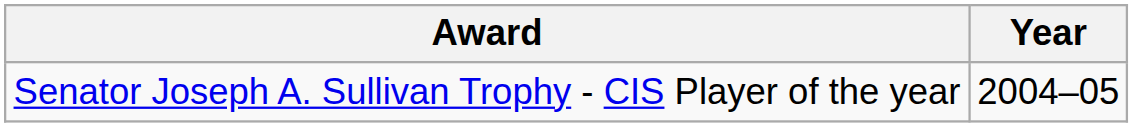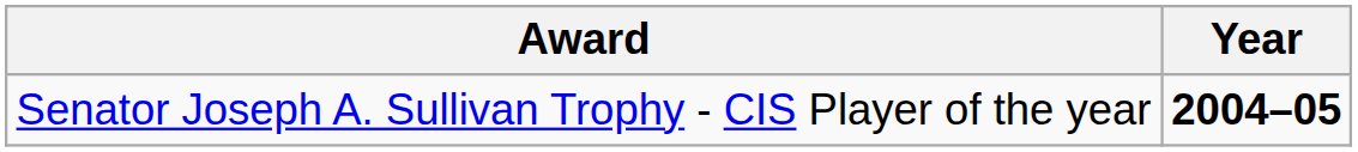Senator Joseph A. Sullivan Trophy - CIS Player of the year | Year: normal -> bold
